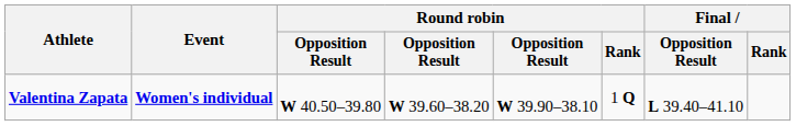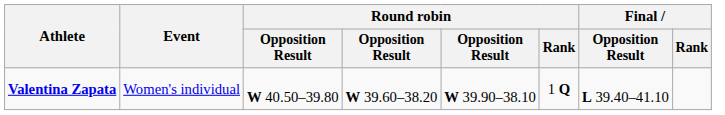Valentina Zapata | Event: bold -> normal
